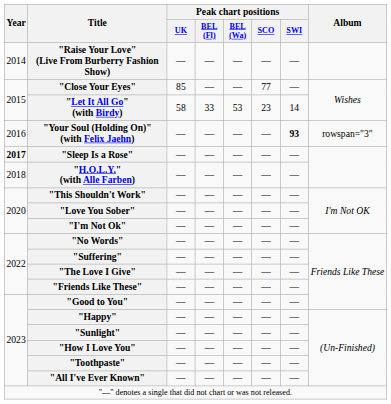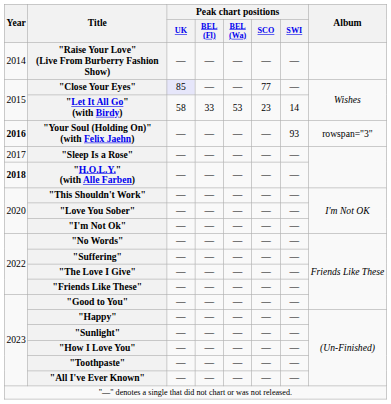"Close Your Eyes" | Peak chart positions / UK: no background -> lavender background
"Your Soul (Holding On)" (with Felix Jaehn) | Year: normal -> bold
"Your Soul (Holding On)" (with Felix Jaehn) | Peak chart positions / SWI: bold -> normal
"Sleep Is a Rose" | Year: bold -> normal
"H.O.L.Y." (with Alle Farben) | Year: normal -> bold
